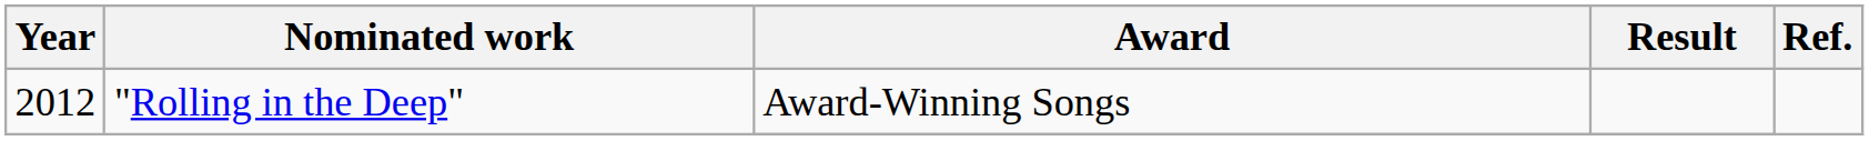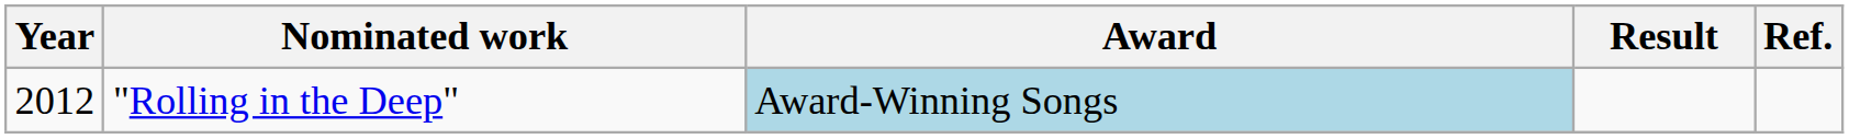"Rolling in the Deep" / Award-Winning Songs | Award: no background -> lightblue background
